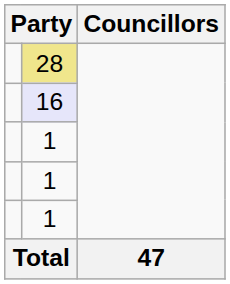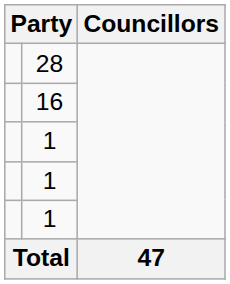28 | column 2: khaki background -> no background
16 | column 2: lavender background -> no background
